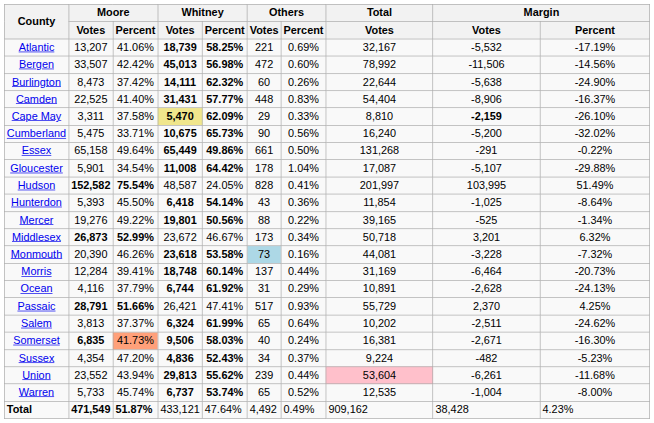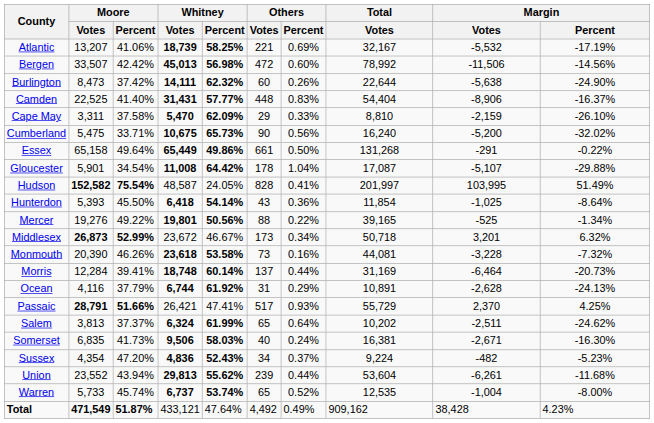Cape May | Whitney / Votes: khaki background -> no background
Cape May | Margin / Votes: bold -> normal
Monmouth | Others / Votes: lightblue background -> no background
Somerset | Moore / Votes: bold -> normal
Somerset | Moore / Percent: lightsalmon background -> no background
Union | Total / Votes: pink background -> no background
